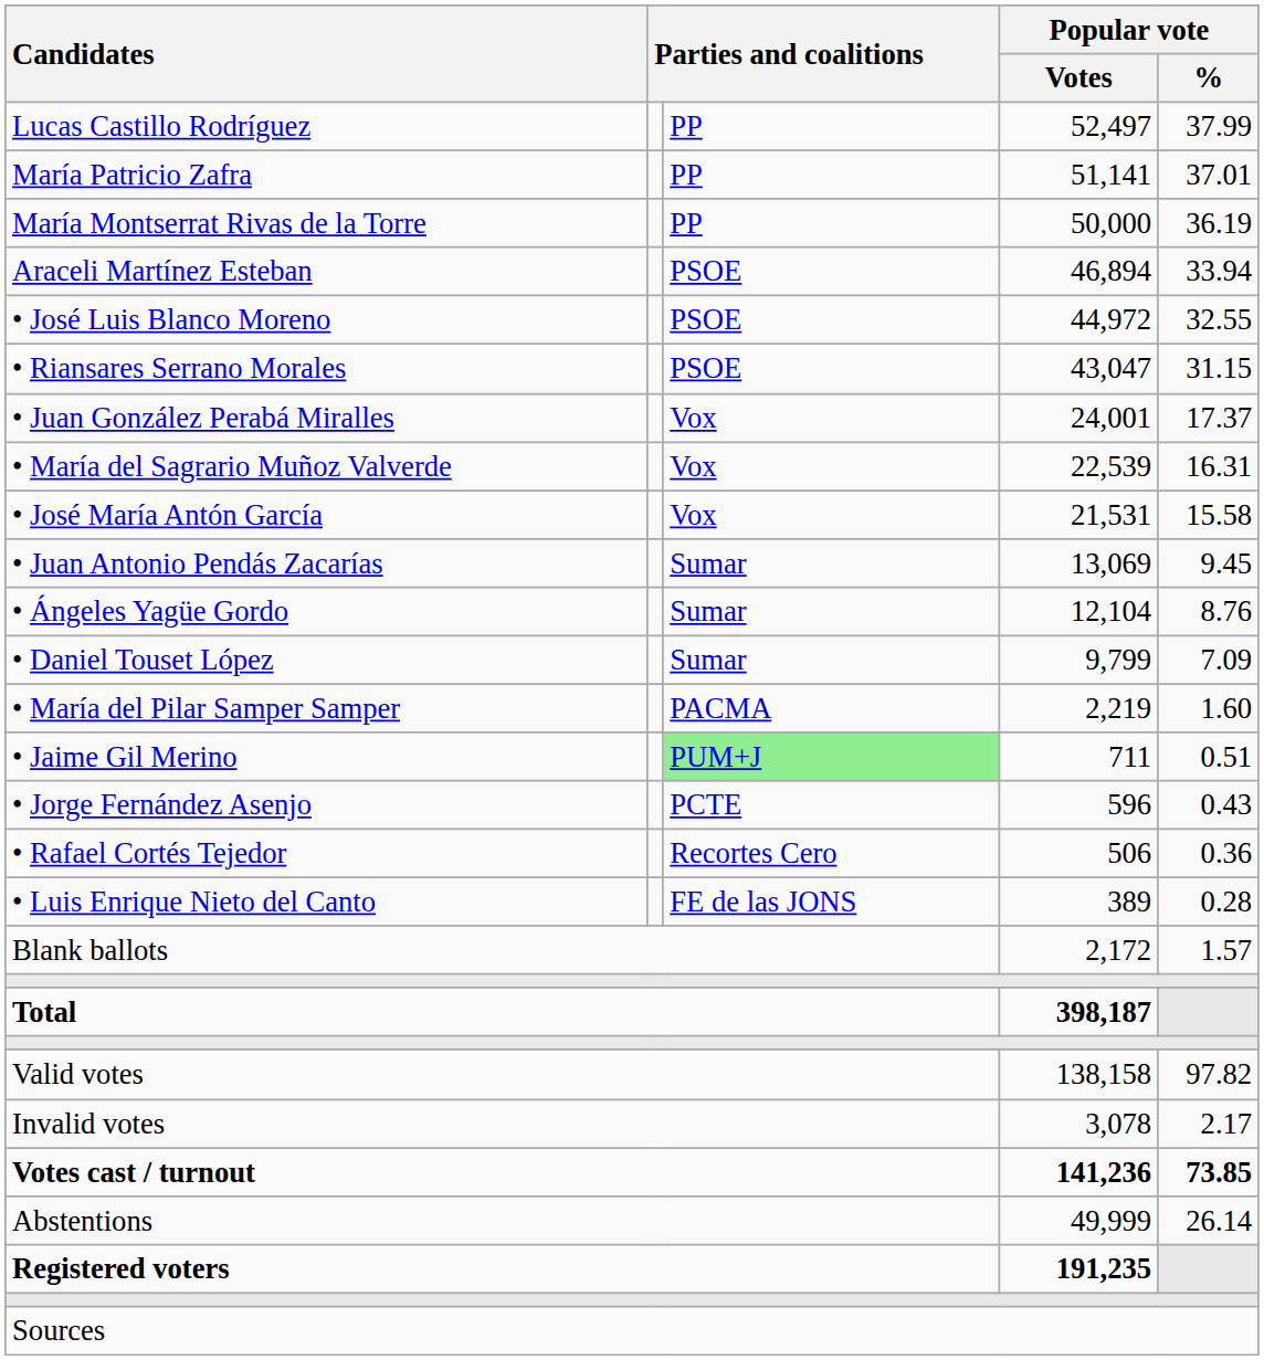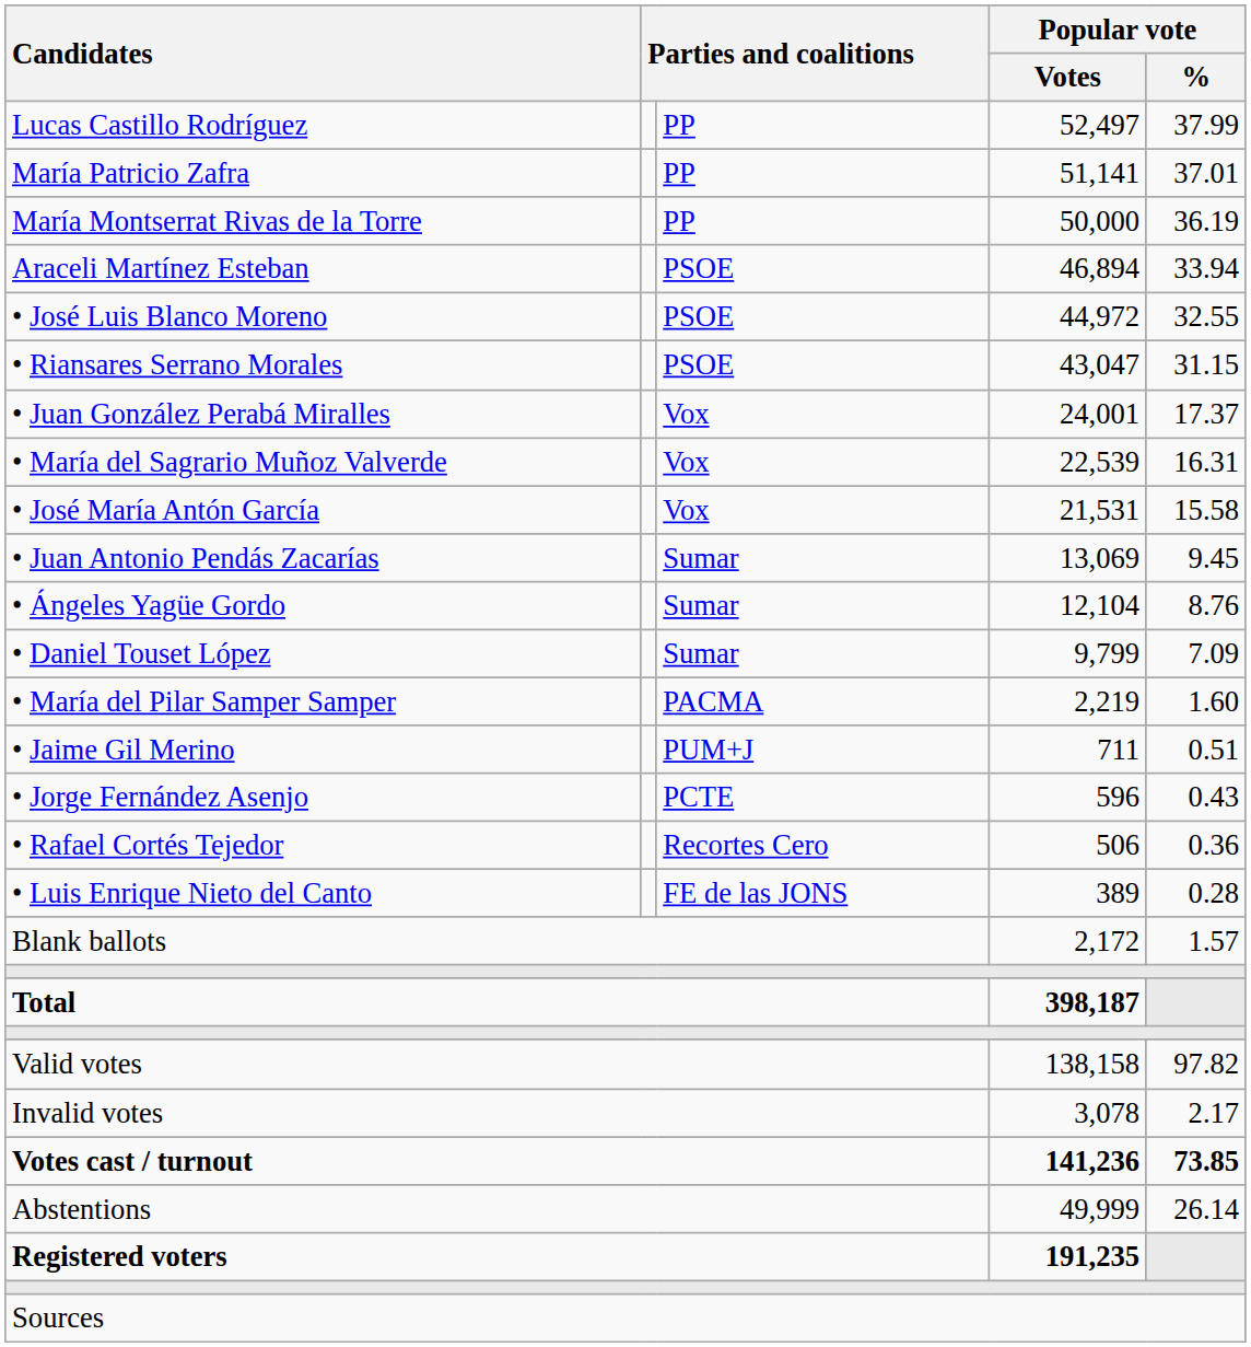• Jaime Gil Merino | column 3: lightgreen background -> no background
